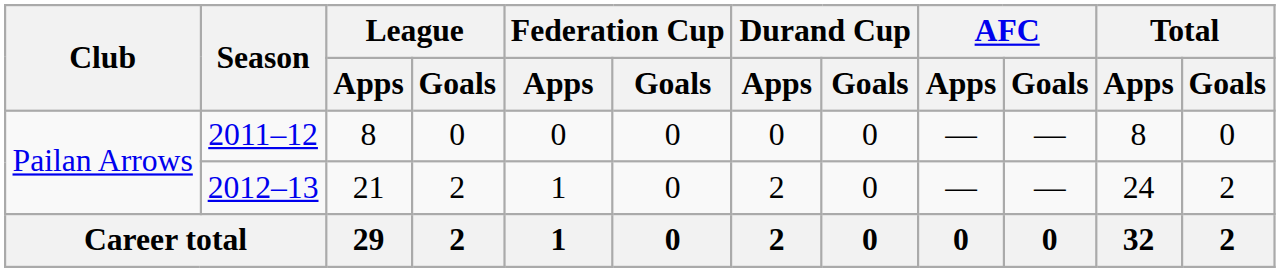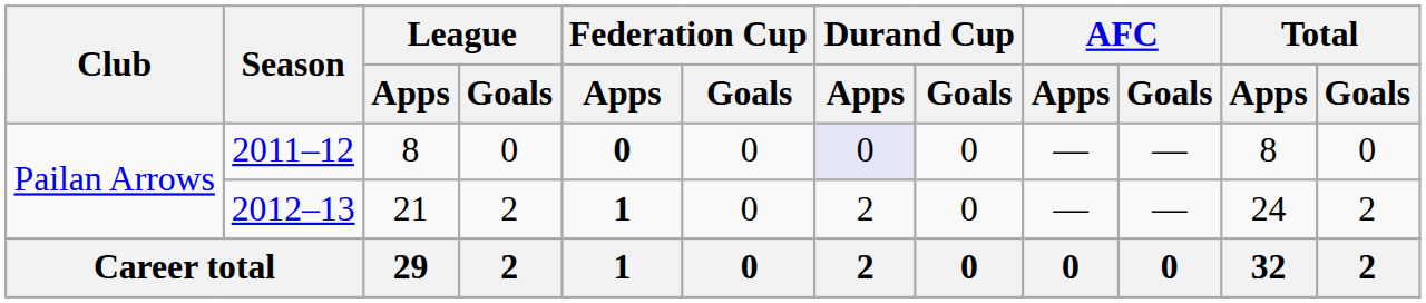2011–12 | Federation Cup / Apps: normal -> bold
2011–12 | Durand Cup / Apps: no background -> lavender background
2012–13 | Federation Cup / Apps: normal -> bold
